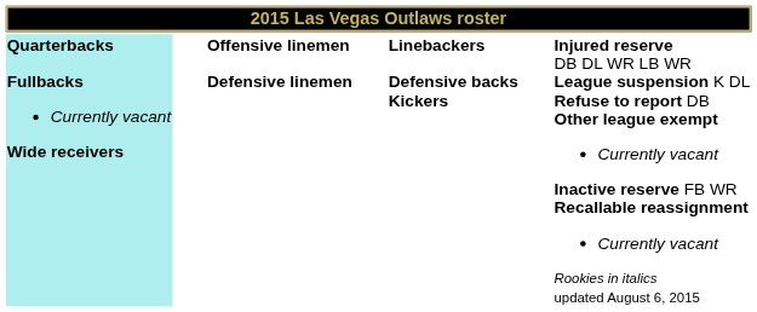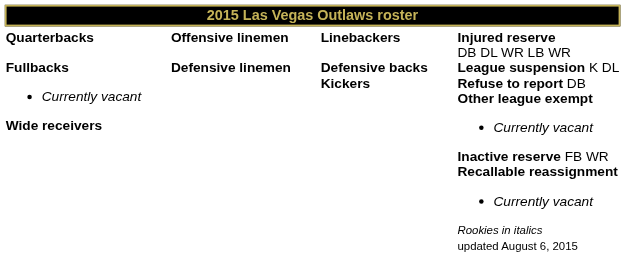Quarterbacks Fullbacks Currently vacant Wide receivers | column 1: paleturquoise background -> no background
